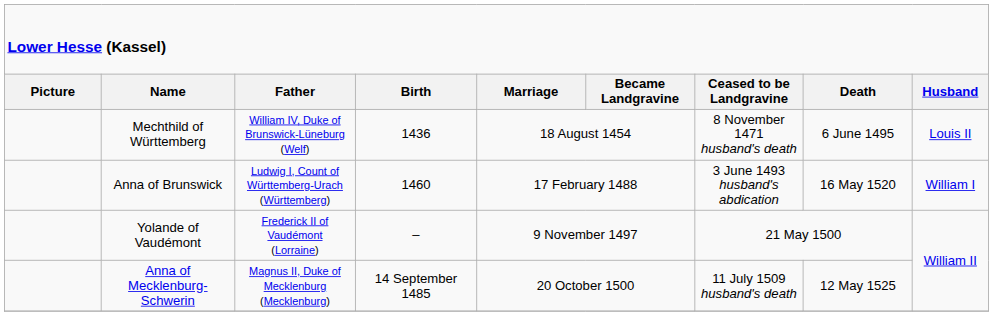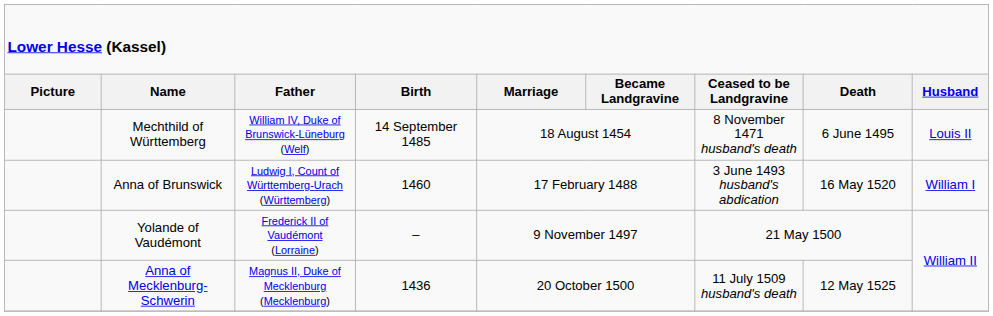Mechthild of Württemberg | column 4: 1436 -> 14 September 1485
Anna of Mecklenburg-Schwerin | column 4: 14 September 1485 -> 1436
